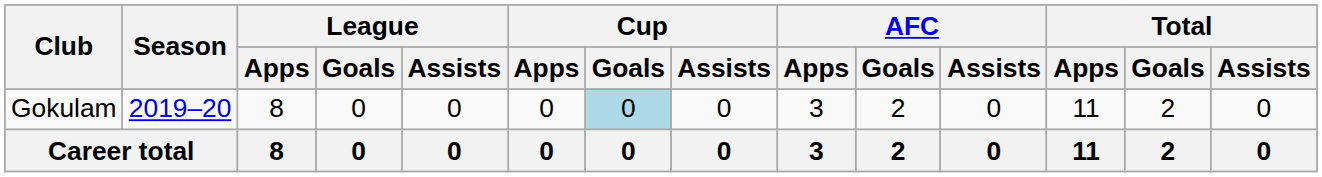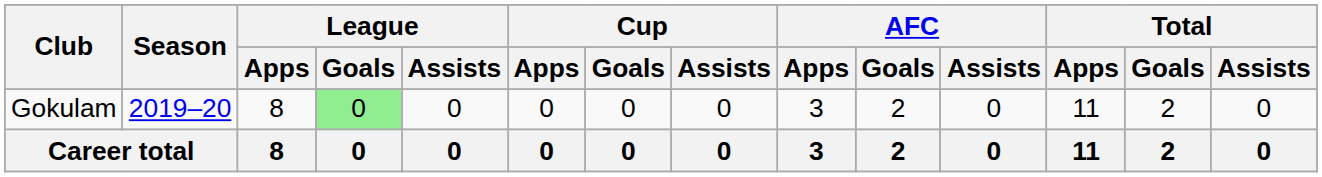Gokulam | League / Goals: no background -> lightgreen background
Gokulam | Cup / Goals: lightblue background -> no background
